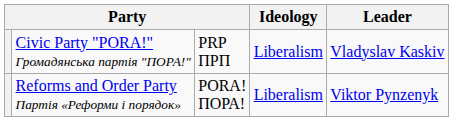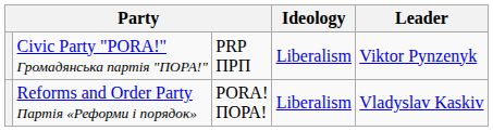Civic Party "PORA!" Громадянська партія "ПОРА!" | Leader: Vladyslav Kaskiv -> Viktor Pynzenyk
Reforms and Order Party Партія «Реформи і порядок» | Leader: Viktor Pynzenyk -> Vladyslav Kaskiv
